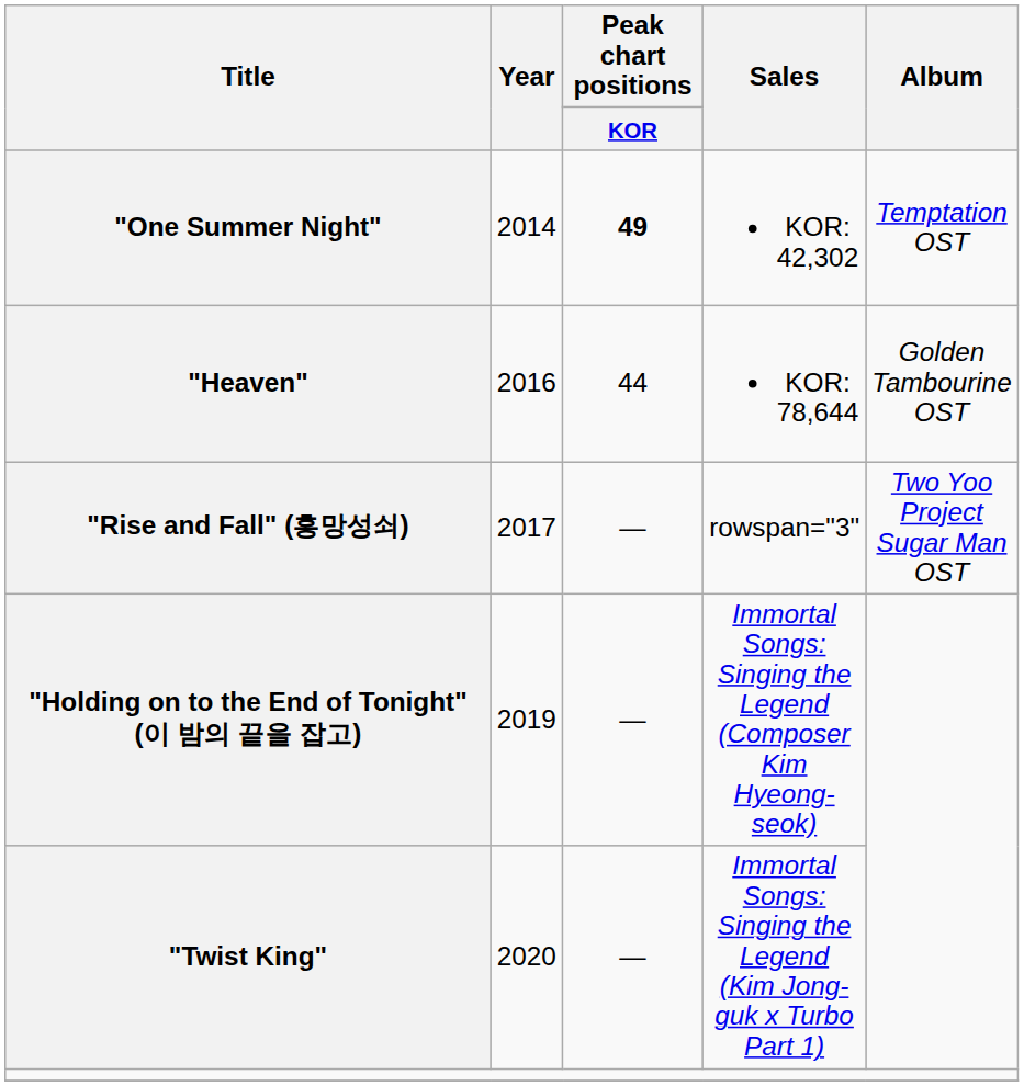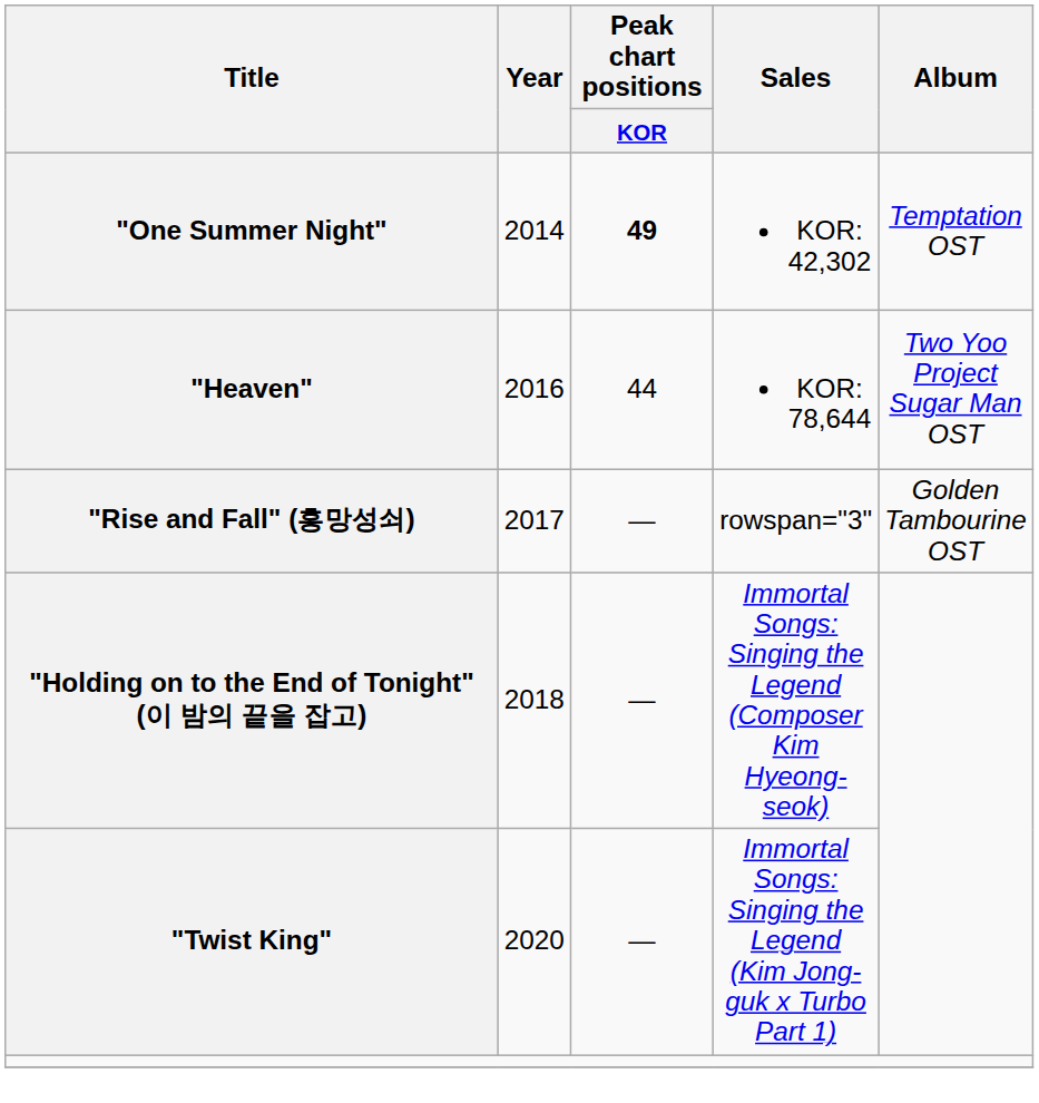"Heaven" | Album: Golden Tambourine OST -> Two Yoo Project Sugar Man OST
"Rise and Fall" (흥망성쇠) | Album: Two Yoo Project Sugar Man OST -> Golden Tambourine OST
"Holding on to the End of Tonight" (이 밤의 끝을 잡고) | Year: 2019 -> 2018
